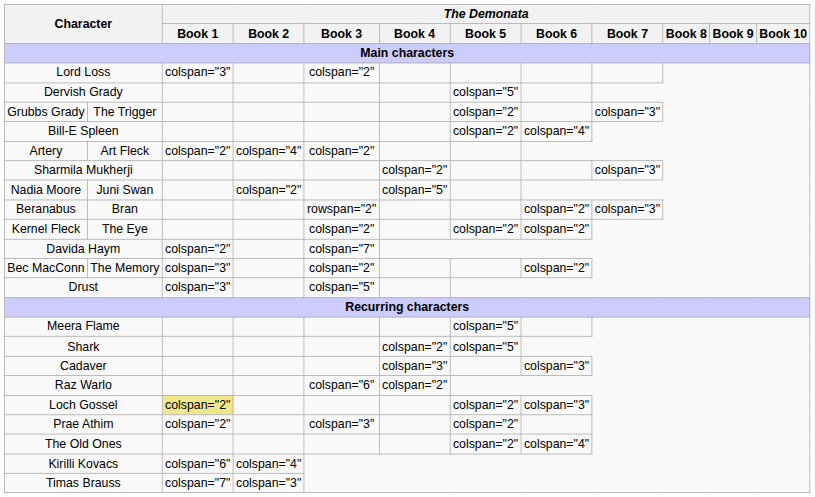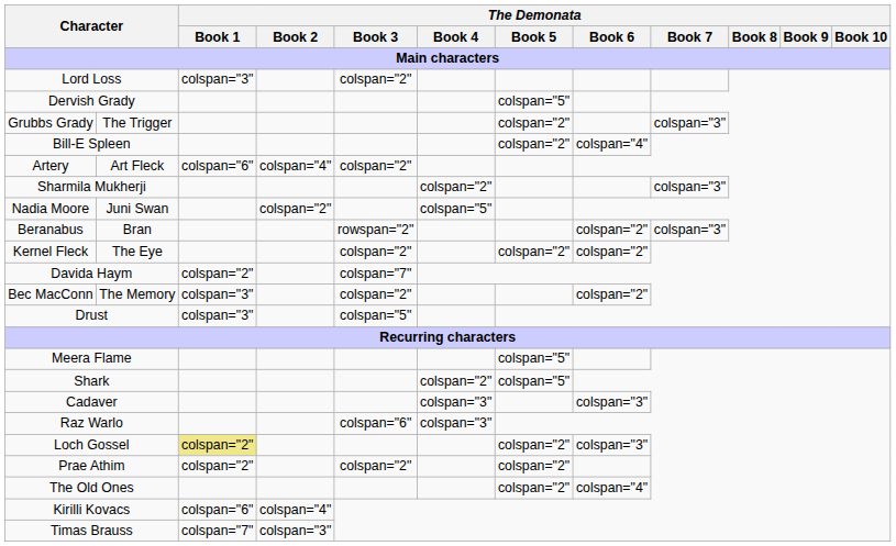Artery | The Demonata / Book 1: colspan="2" -> colspan="6"
Raz Warlo | The Demonata / Book 4: colspan="2" -> colspan="3"
Prae Athim | The Demonata / Book 3: colspan="3" -> colspan="2"
